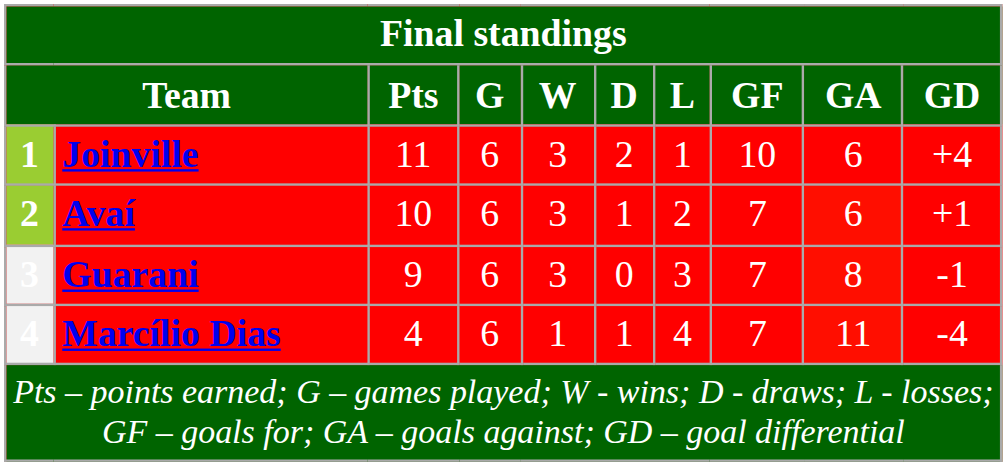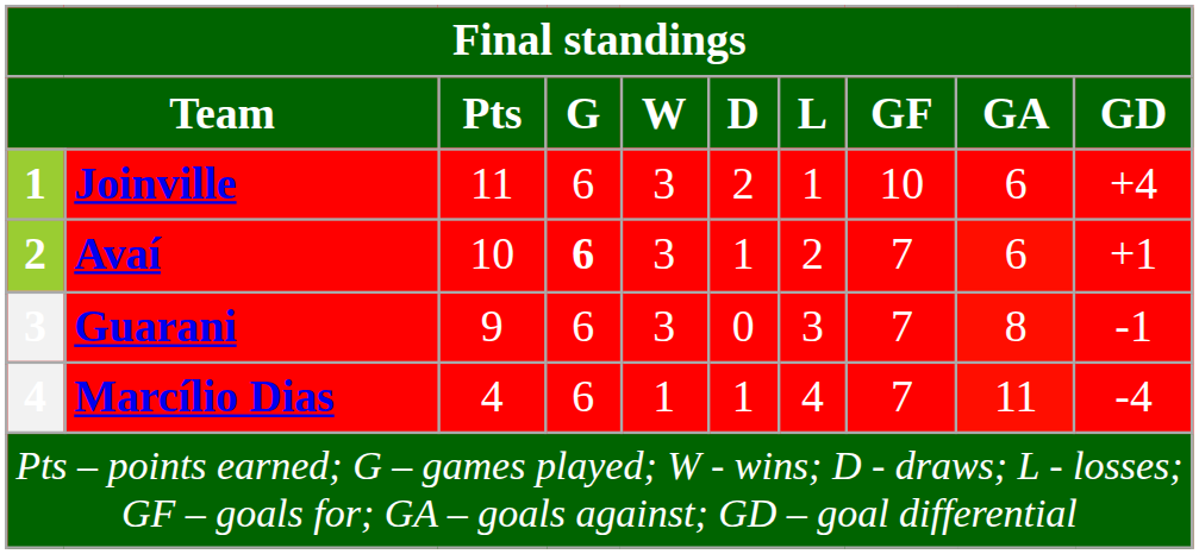Avaí | G: normal -> bold
